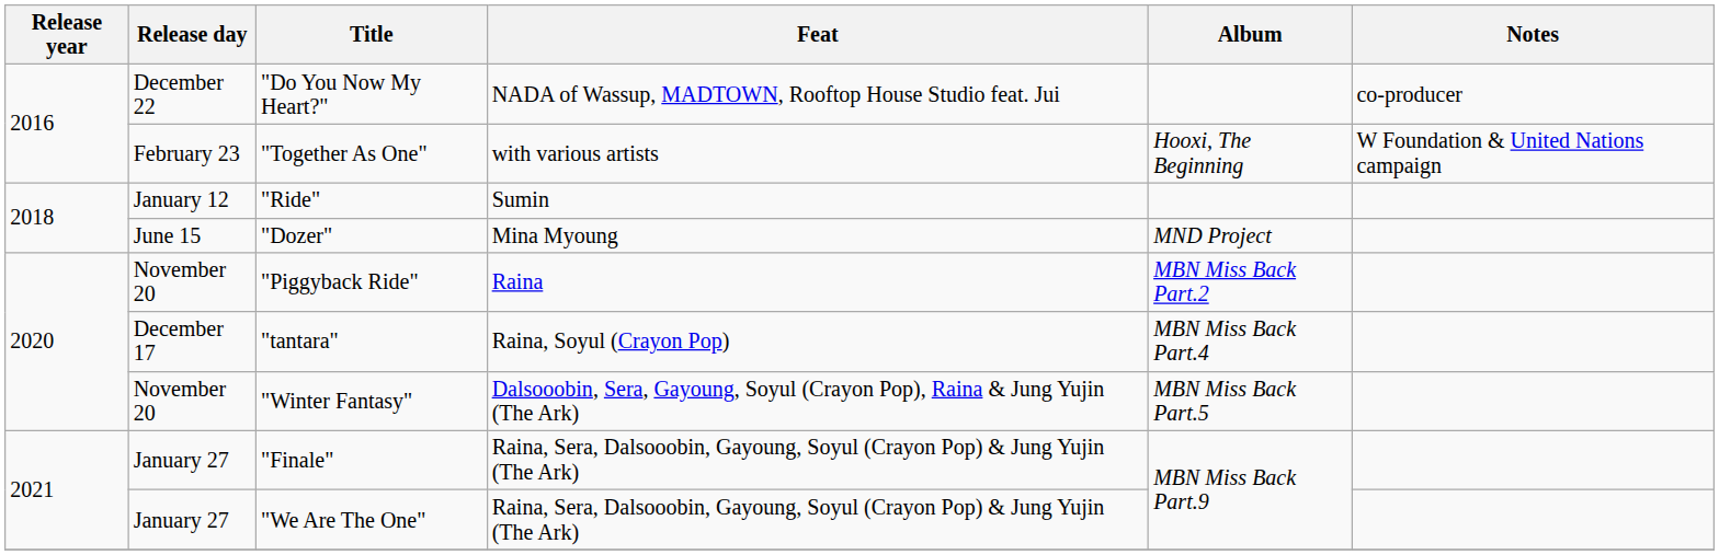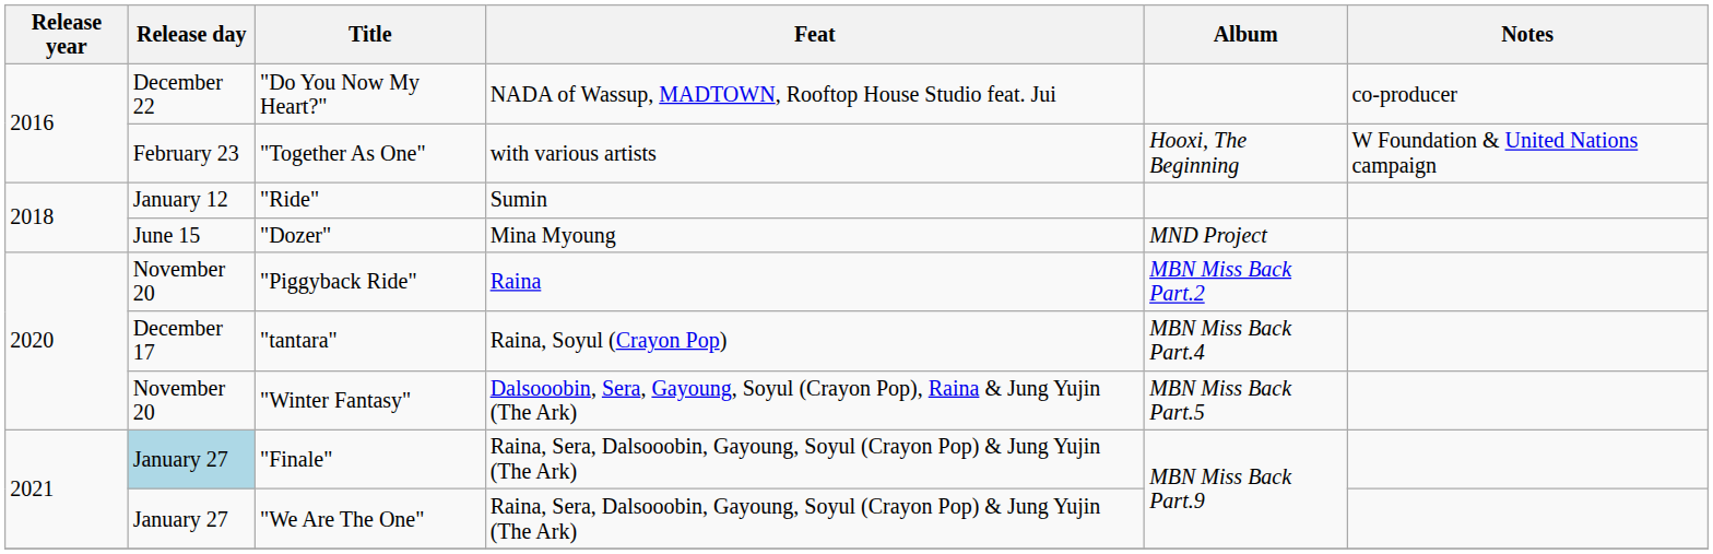"Finale" | Release day: no background -> lightblue background
